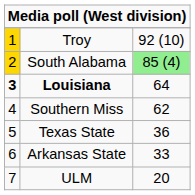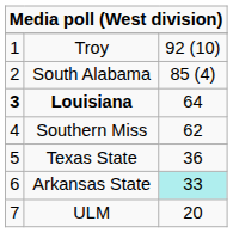Troy | column 1: gold background -> no background
South Alabama | column 1: gold background -> no background
South Alabama | column 3: lightgreen background -> no background
Arkansas State | column 3: no background -> paleturquoise background
